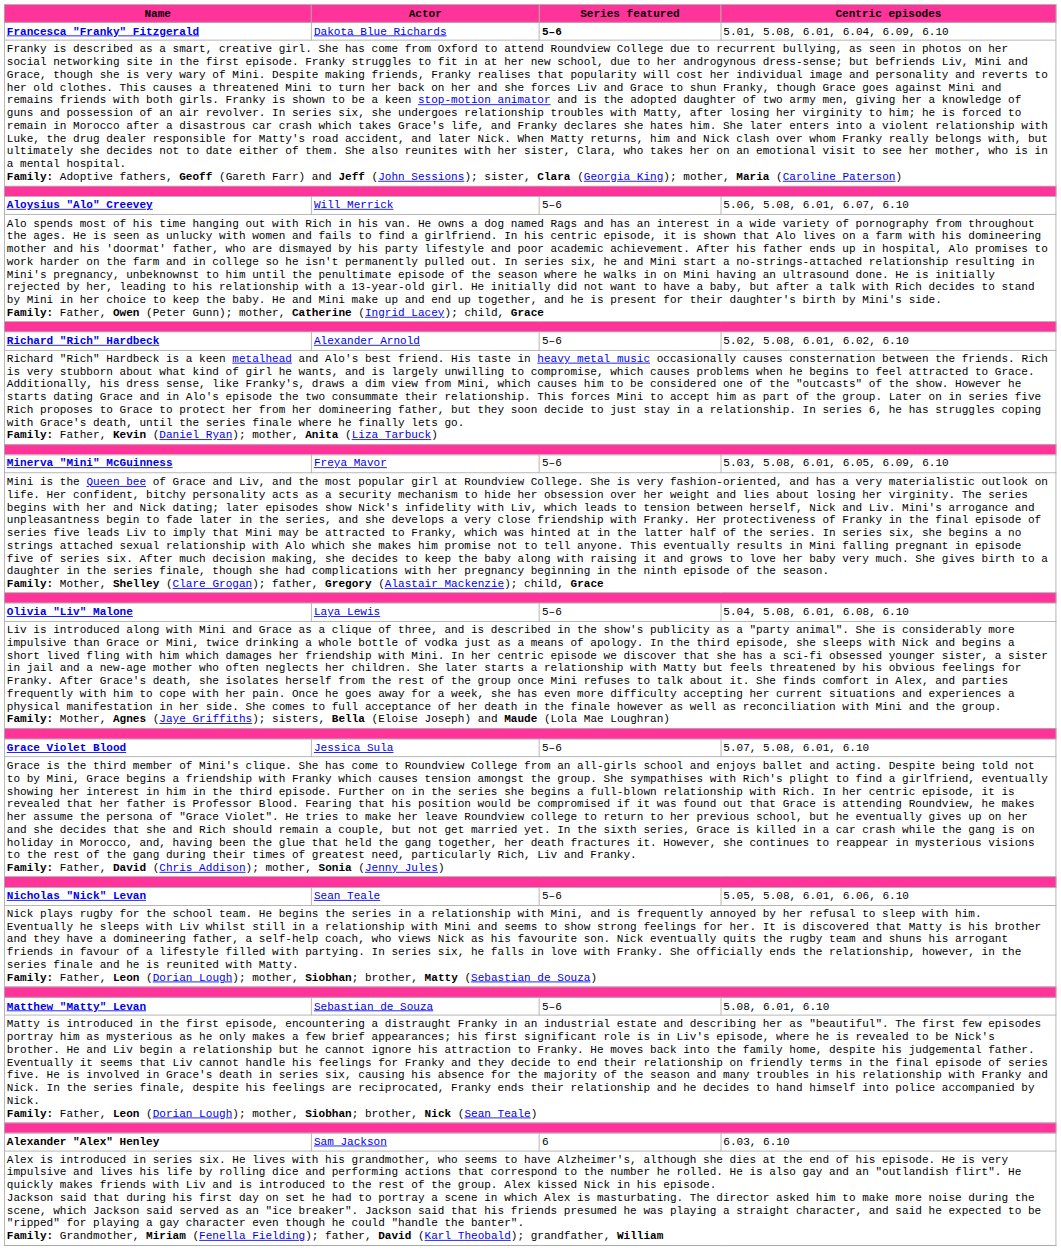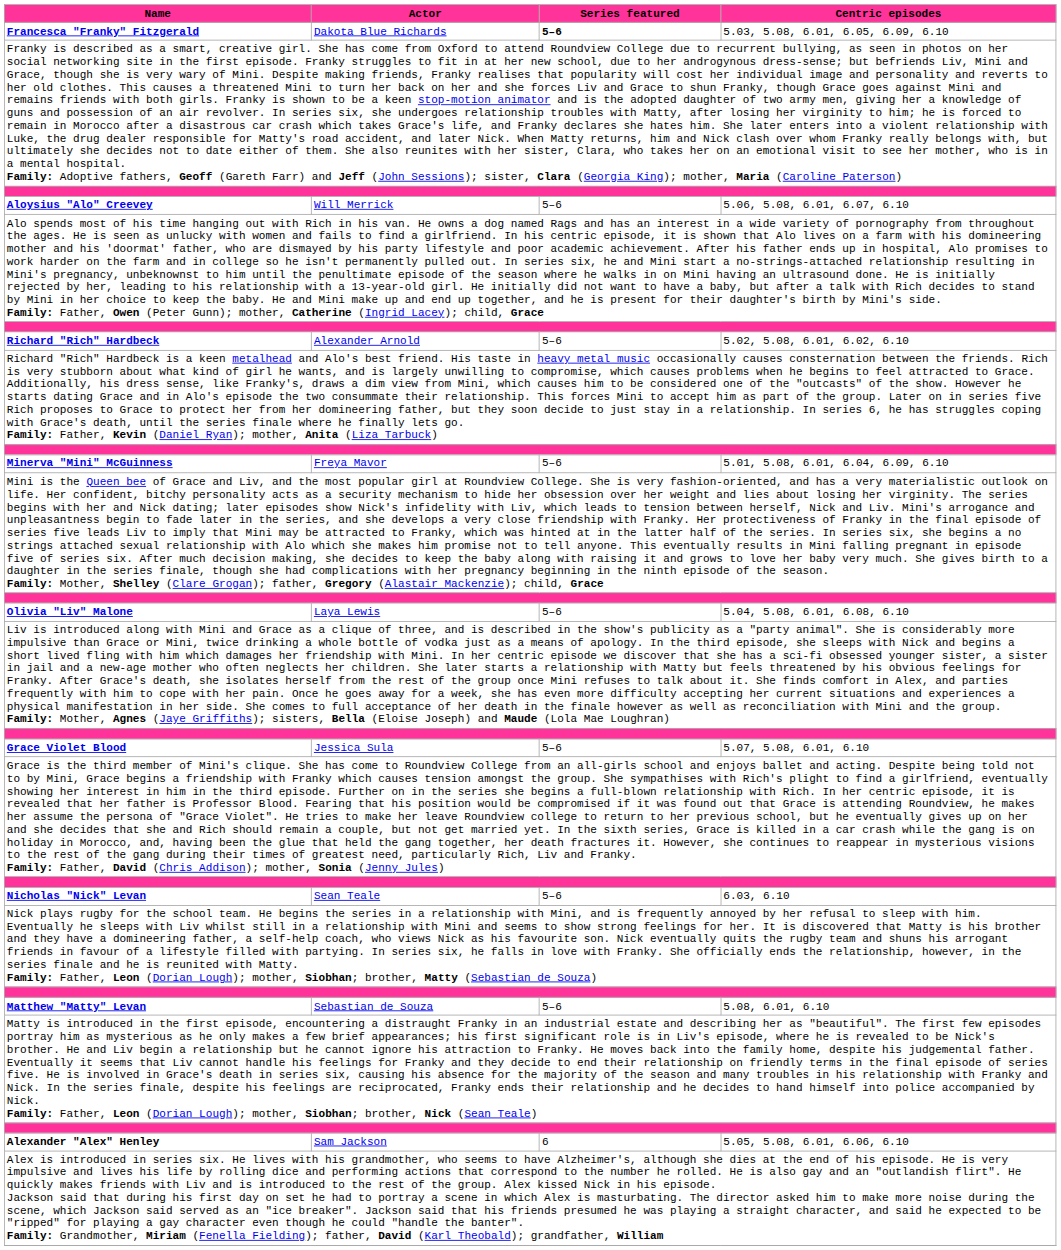Francesca "Franky" Fitzgerald | Centric episodes: 5.01, 5.08, 6.01, 6.04, 6.09, 6.10 -> 5.03, 5.08, 6.01, 6.05, 6.09, 6.10
Minerva "Mini" McGuinness | Centric episodes: 5.03, 5.08, 6.01, 6.05, 6.09, 6.10 -> 5.01, 5.08, 6.01, 6.04, 6.09, 6.10
Nicholas "Nick" Levan | Centric episodes: 5.05, 5.08, 6.01, 6.06, 6.10 -> 6.03, 6.10
Alexander "Alex" Henley | Centric episodes: 6.03, 6.10 -> 5.05, 5.08, 6.01, 6.06, 6.10
